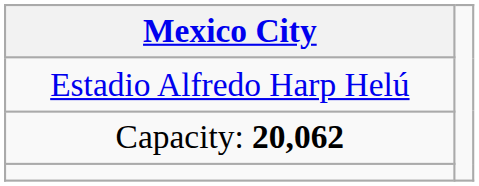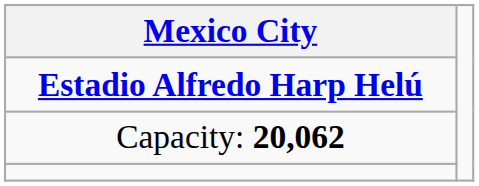Estadio Alfredo Harp Helú | Mexico City: normal -> bold
